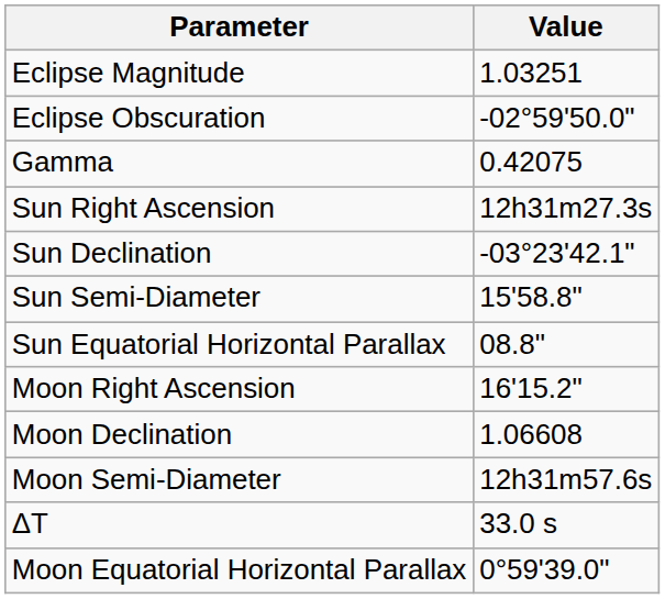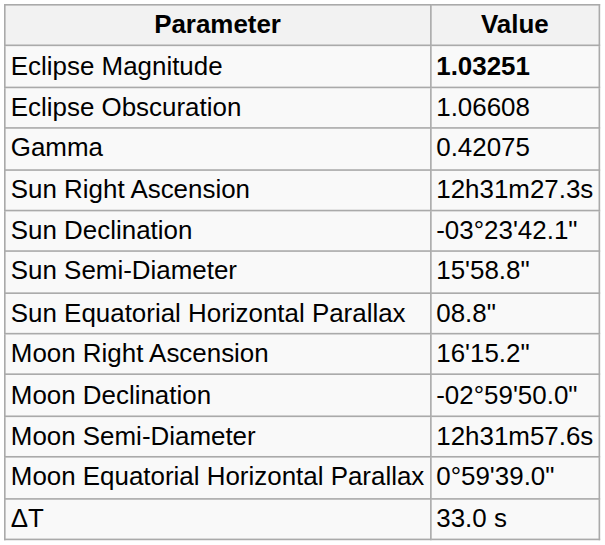Eclipse Magnitude | Value: normal -> bold
Eclipse Obscuration | Value: -02°59'50.0" -> 1.06608
Moon Declination | Value: 1.06608 -> -02°59'50.0"
rows swapped: Moon Equatorial Horizontal Parallax <-> ΔT
